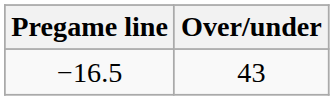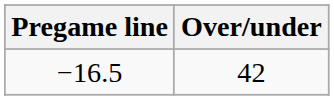−16.5 | Over/under: 43 -> 42
